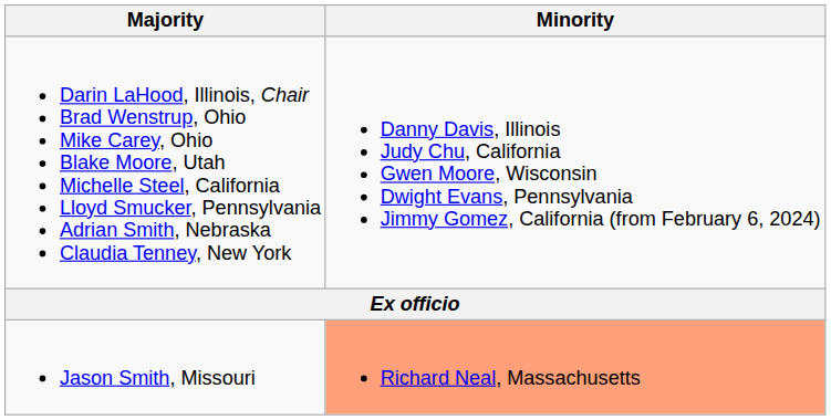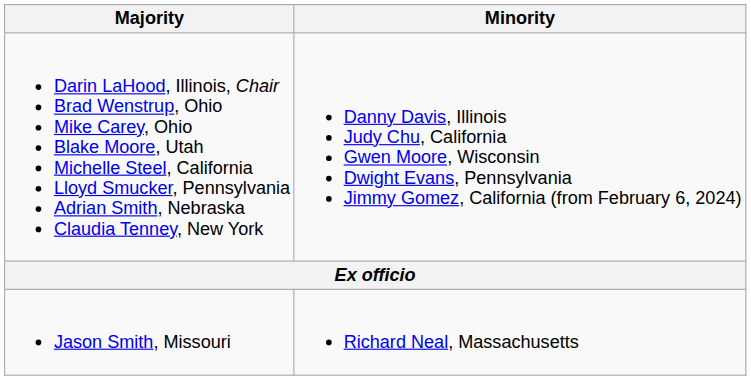Jason Smith, Missouri | Minority: lightsalmon background -> no background
